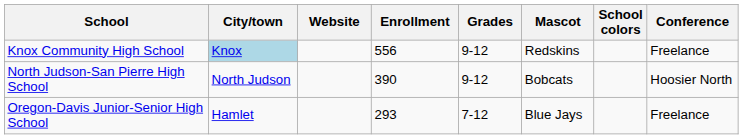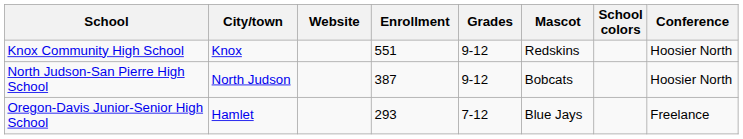Knox Community High School | City/town: lightblue background -> no background
Knox Community High School | Enrollment: 556 -> 551
Knox Community High School | Conference: Freelance -> Hoosier North
North Judson-San Pierre High School | Enrollment: 390 -> 387
